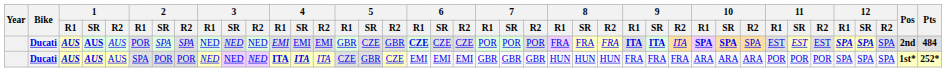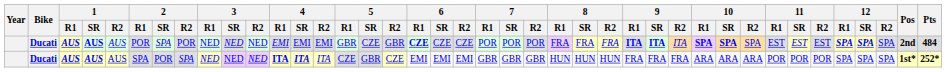row 3 | 2 / R2: SPA -> POR
row 4 | 2 / R2: POR -> SPA
